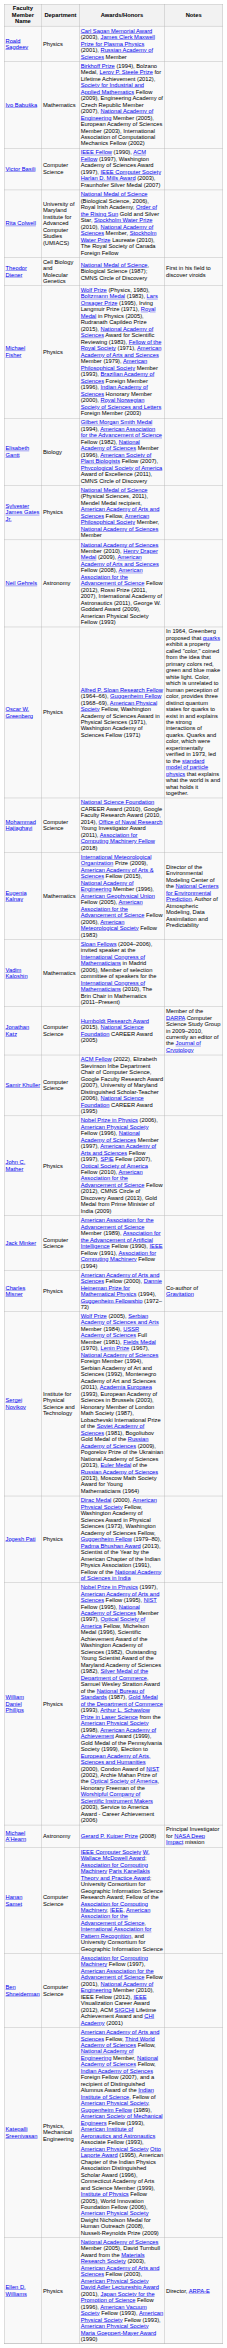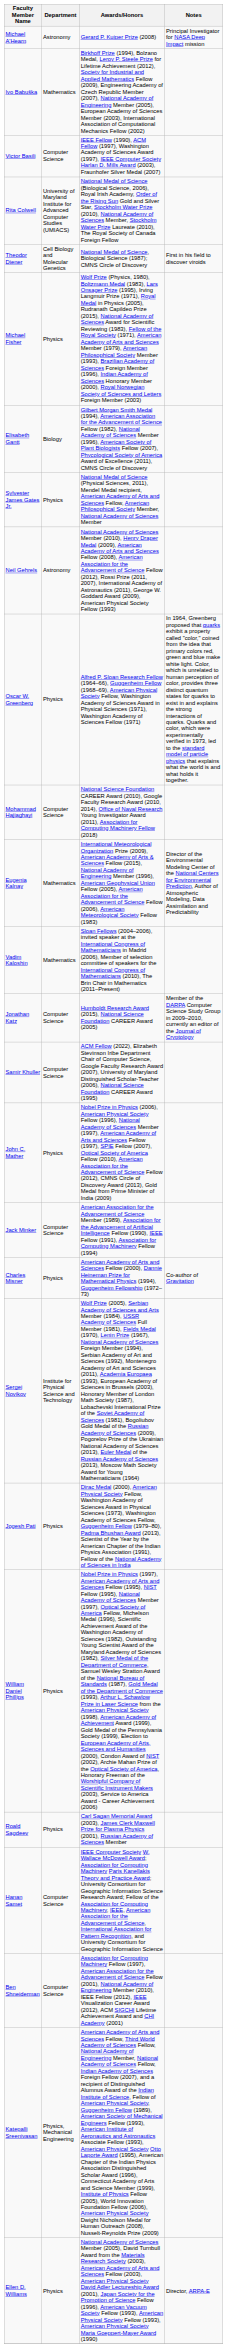rows swapped: Michael A'Hearn <-> Roald Sagdeev
